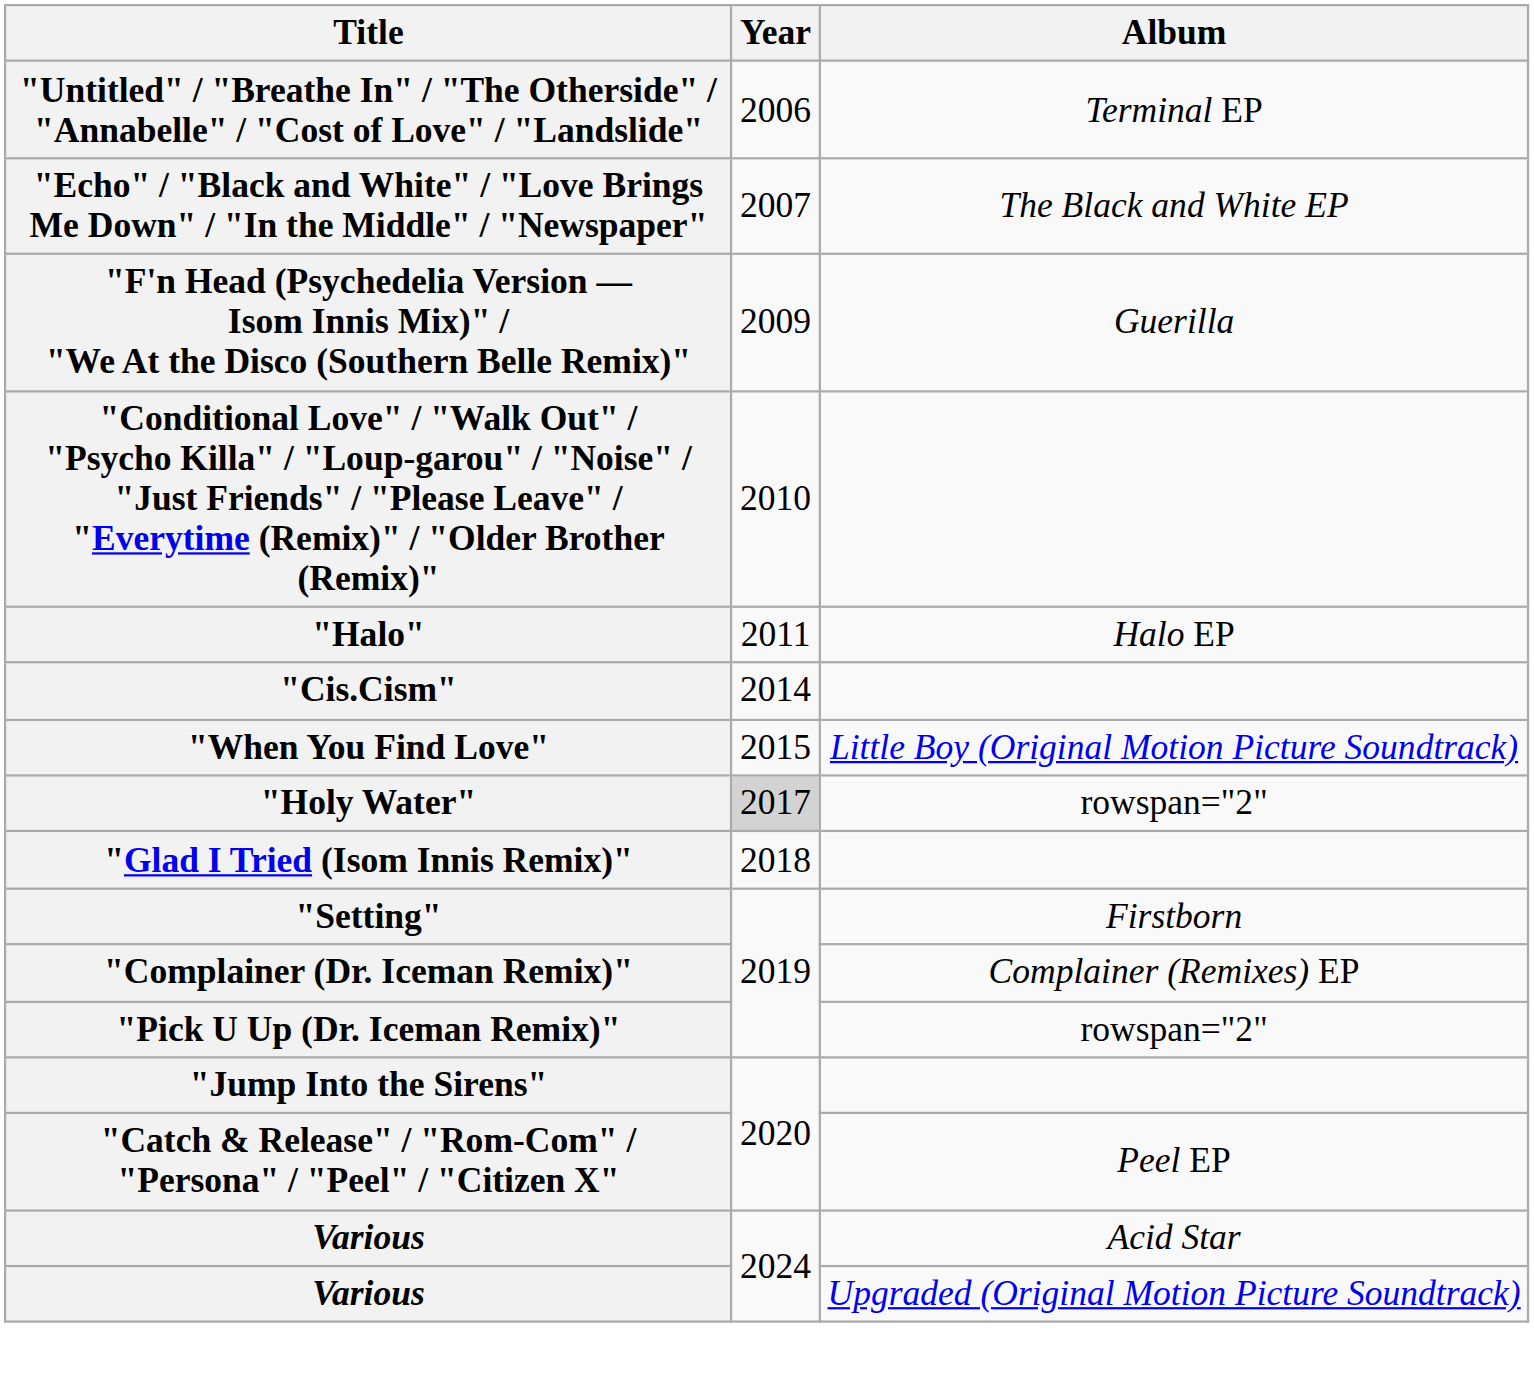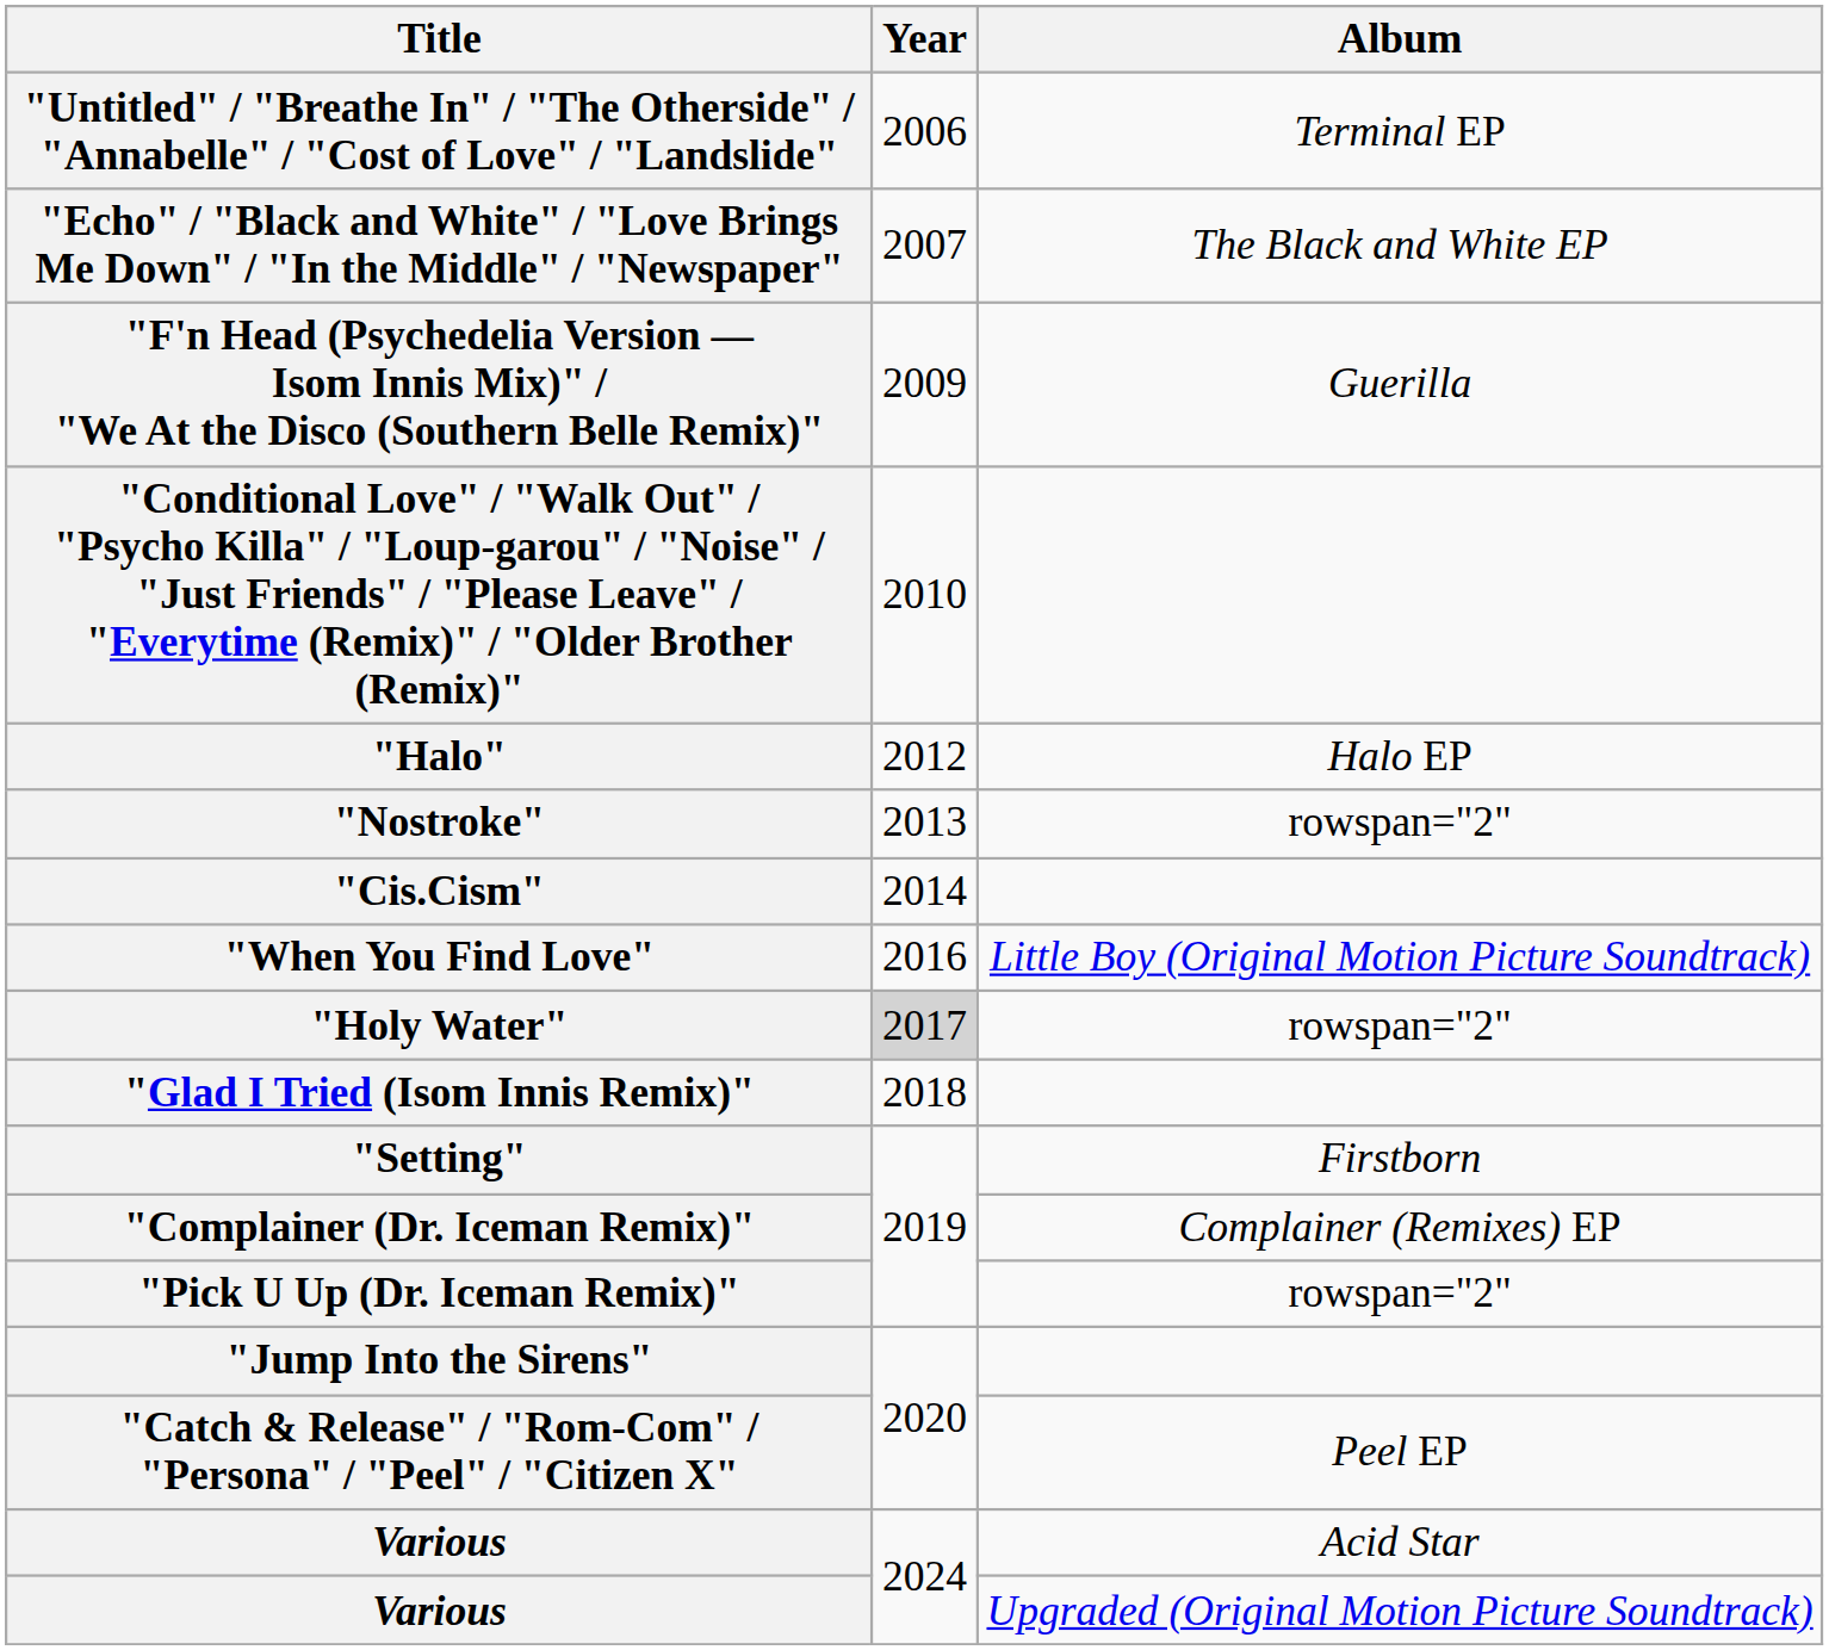"Halo" | Year: 2011 -> 2012
+ row: "Nostroke" | 2013 | rowspan="2"
"When You Find Love" | Year: 2015 -> 2016
